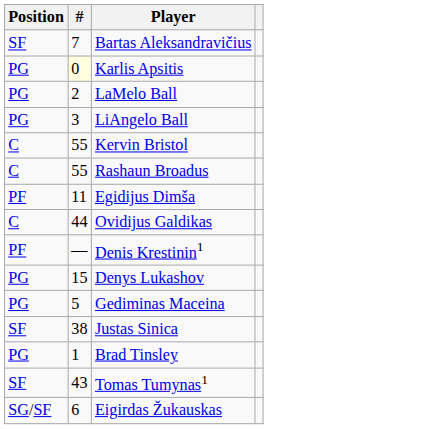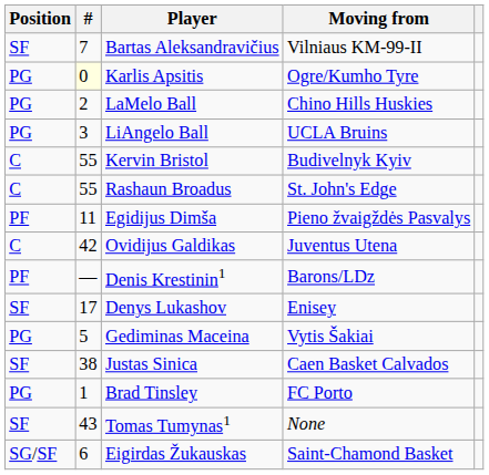+ column: Moving from | Vilniaus KM-99-II | Ogre/Kumho Tyre | Chino Hills Huskies | UCLA Bruins | Budivelnyk Kyiv | St. John's Edge | Pieno žvaigždės Pasvalys | Juventus Utena | Barons/LDz | Enisey | Vytis Šakiai | Caen Basket Calvados | FC Porto | None | Saint-Chamond Basket
Ovidijus Galdikas | #: 44 -> 42
Denys Lukashov | Position: PG -> SF
Denys Lukashov | #: 15 -> 17
